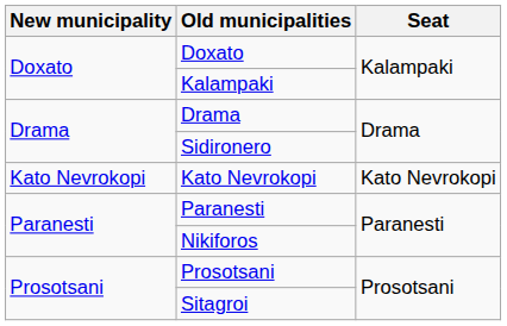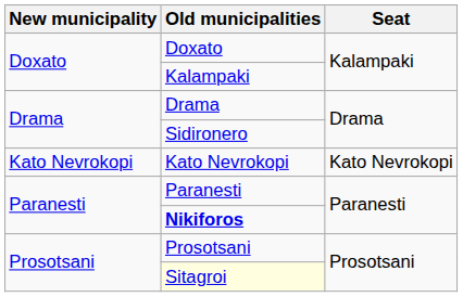Nikiforos | Old municipalities: normal -> bold
Sitagroi | Old municipalities: no background -> lightyellow background
